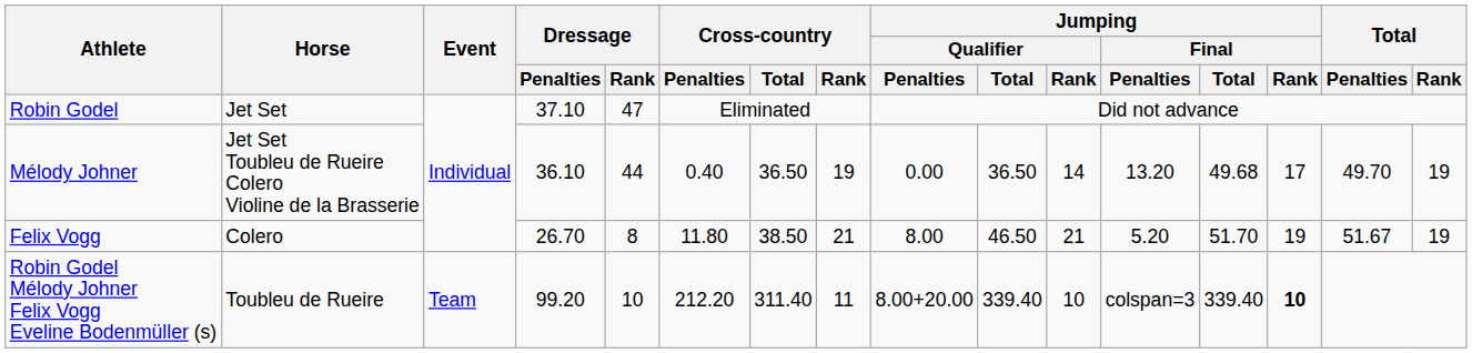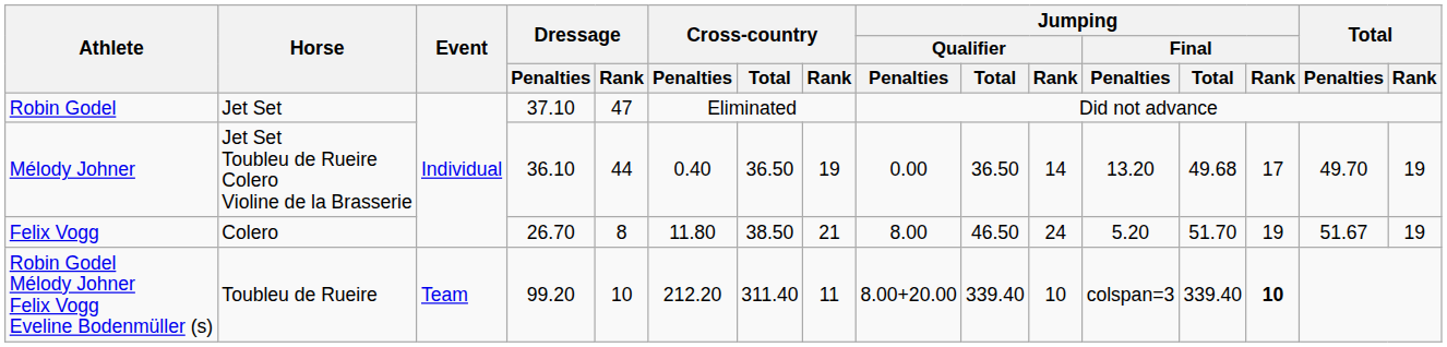Felix Vogg | Jumping / Qualifier / Rank: 21 -> 24
